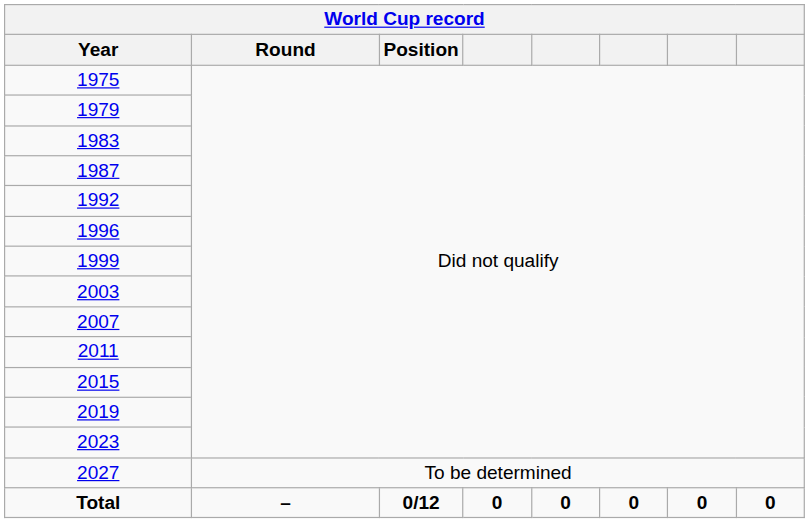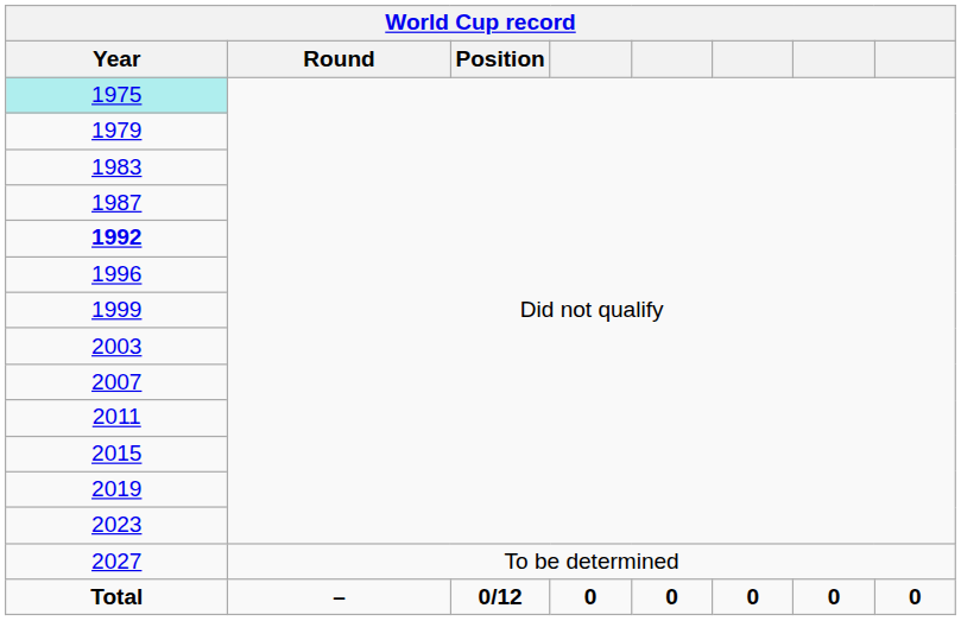1975 | World Cup record / Year: no background -> paleturquoise background
1992 | World Cup record / Year: normal -> bold
